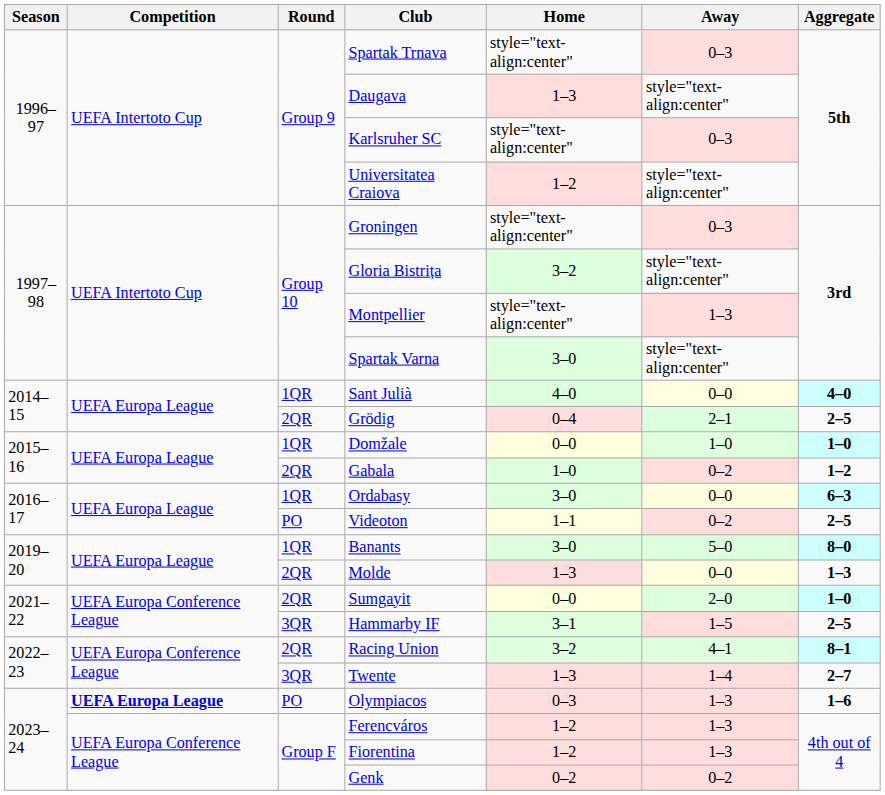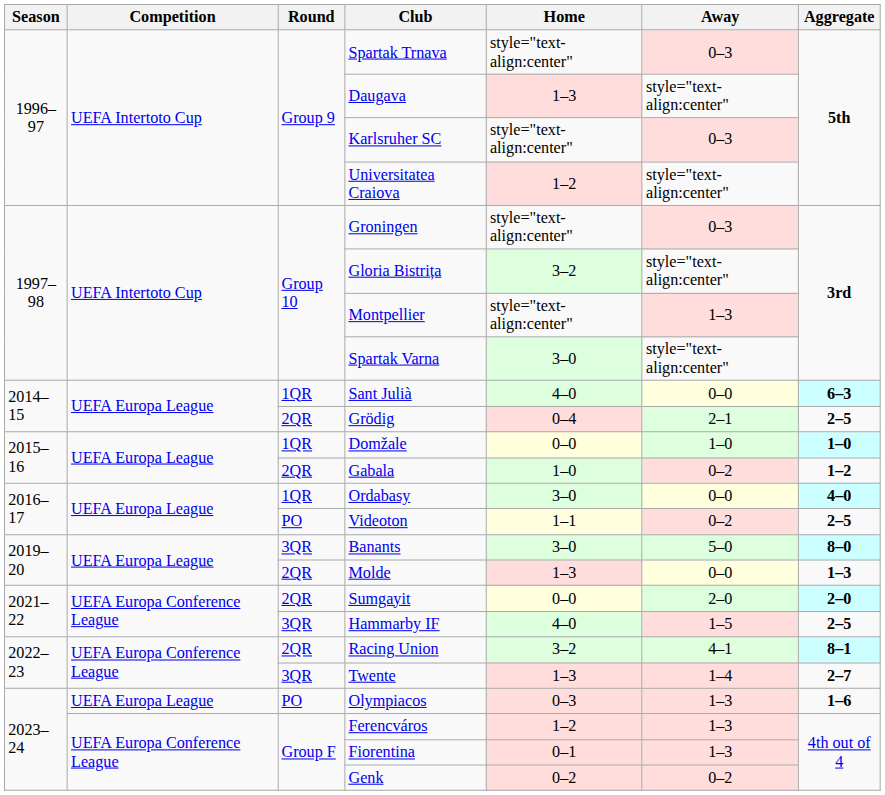Sant Julià | Aggregate: 4–0 -> 6–3
Ordabasy | Aggregate: 6–3 -> 4–0
Banants | Round: 1QR -> 3QR
Sumgayit | Aggregate: 1–0 -> 2–0
Hammarby IF | Home: 3–1 -> 4–0
Olympiacos | Competition: bold -> normal
Fiorentina | Home: 1–2 -> 0–1
